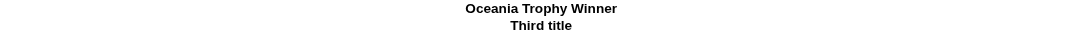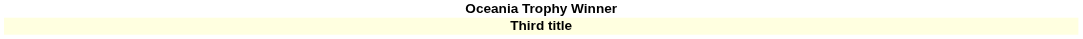row 2 | column 1: no background -> lightyellow background
